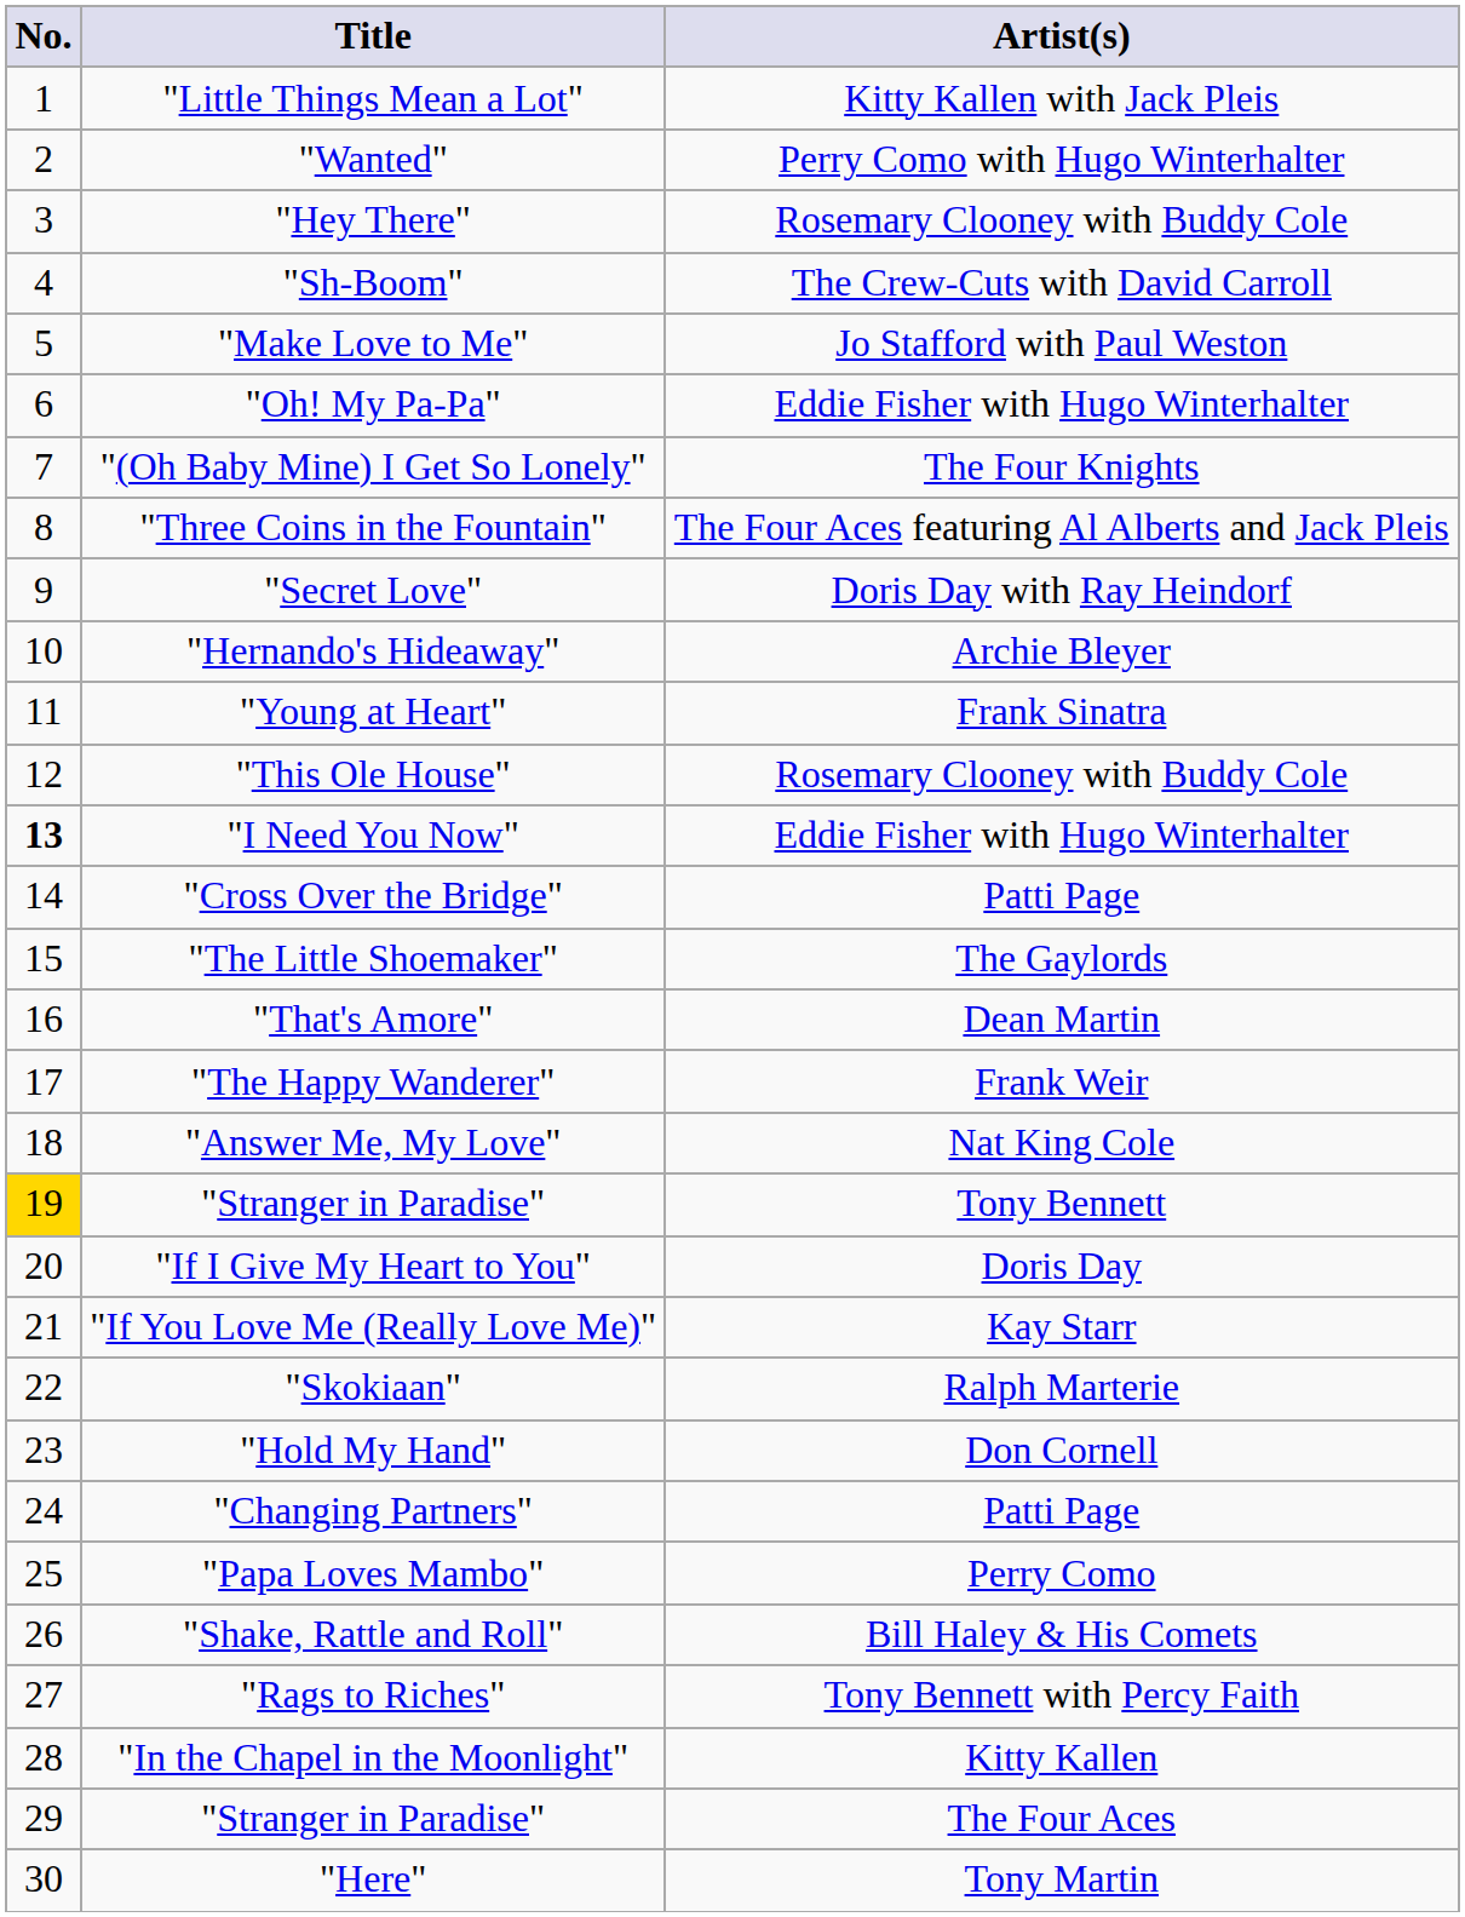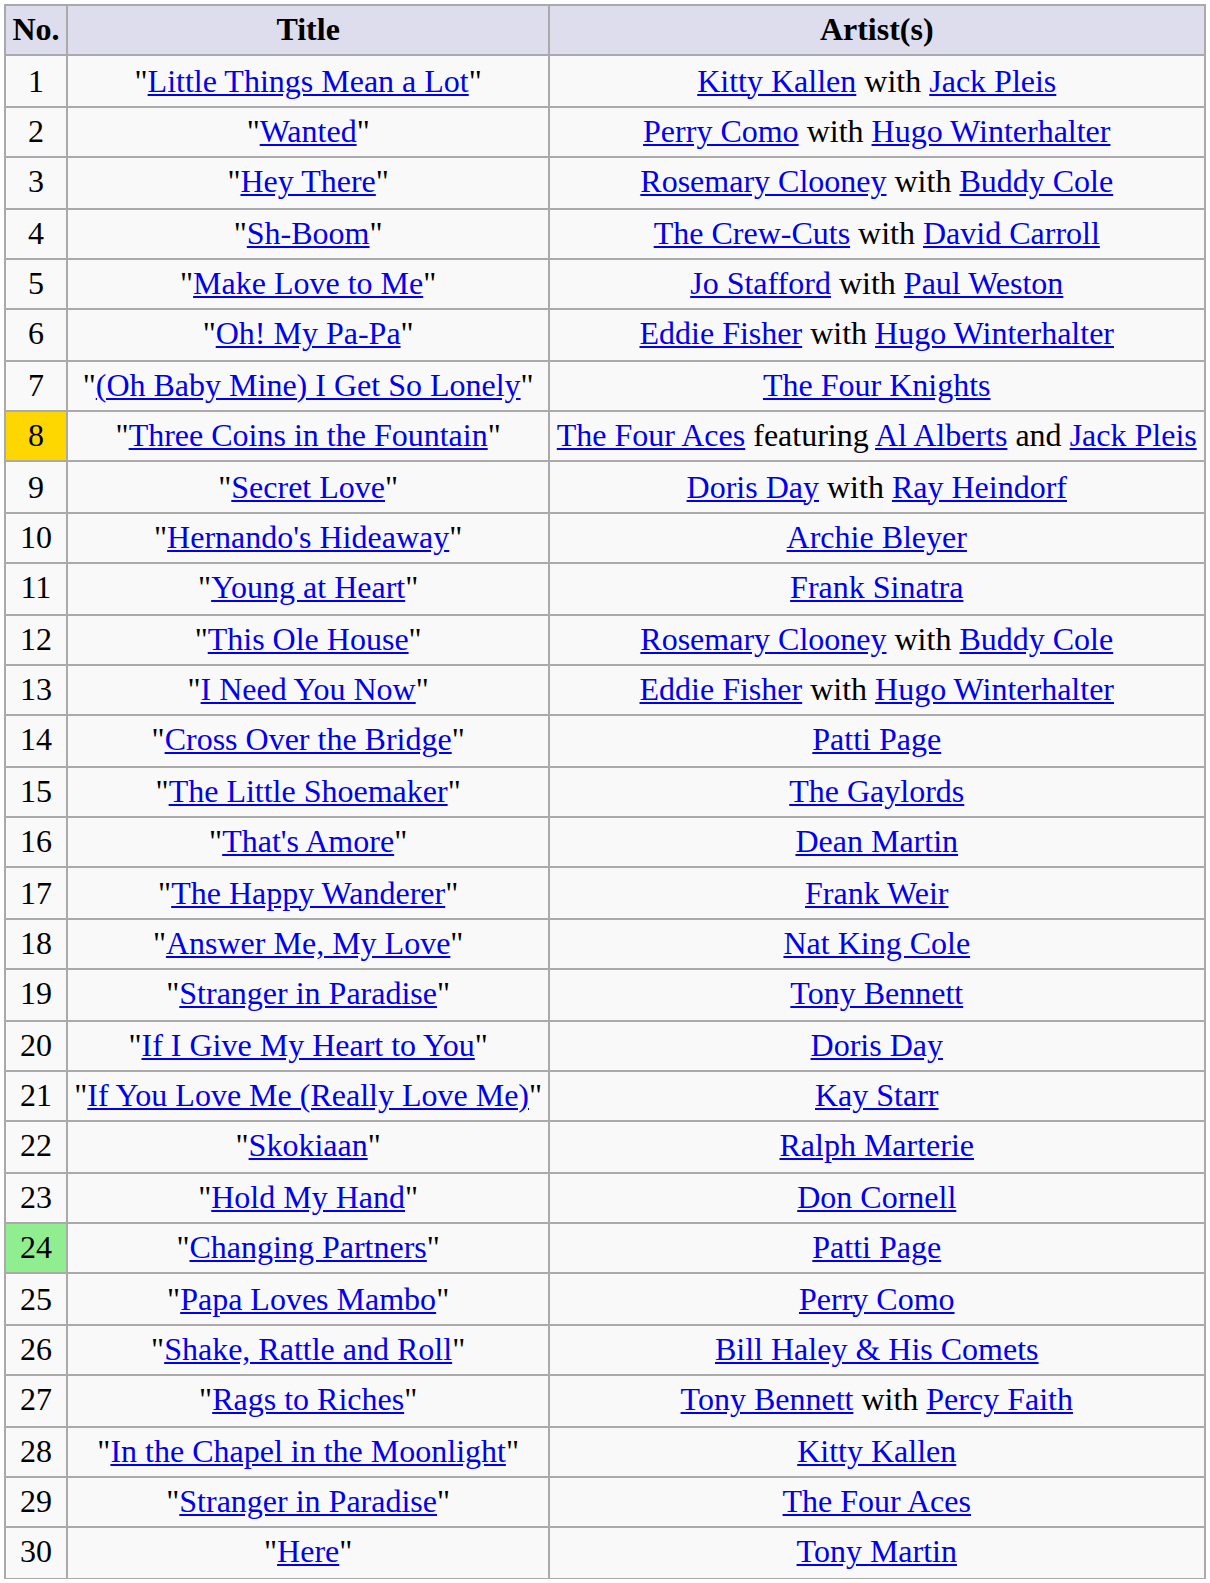"Three Coins in the Fountain" | No.: no background -> gold background
"I Need You Now" | No.: bold -> normal
"Stranger in Paradise" / Tony Bennett | No.: gold background -> no background
"Changing Partners" | No.: no background -> lightgreen background
